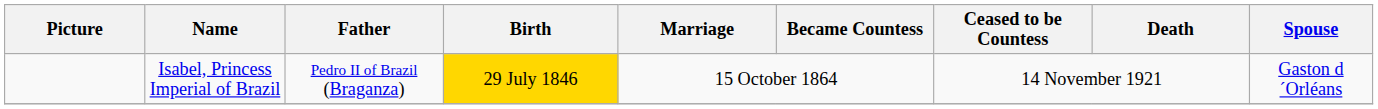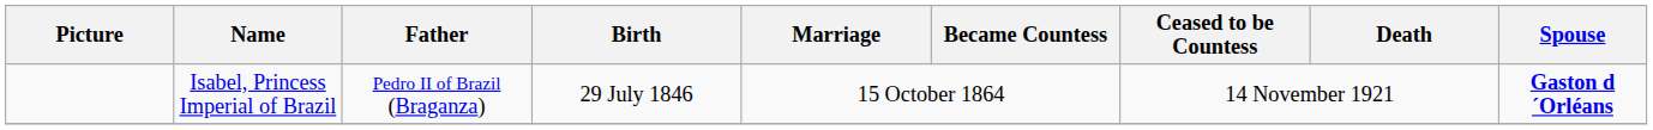Isabel, Princess Imperial of Brazil | Birth: gold background -> no background
Isabel, Princess Imperial of Brazil | Spouse: normal -> bold
